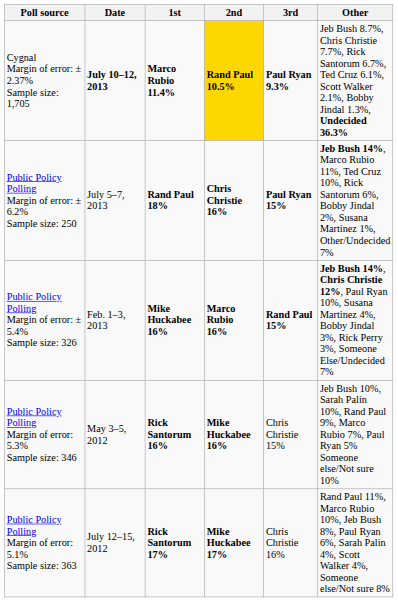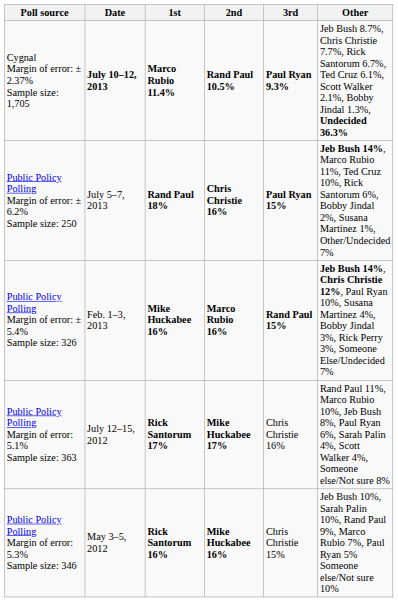Cygnal Margin of error: ± 2.37% Sample size: 1,705 | 2nd: gold background -> no background
rows swapped: Public Policy Polling Margin of error: 5.1% Sample size: 363 <-> Public Policy Polling Margin of error: 5.3% Sample size: 346
